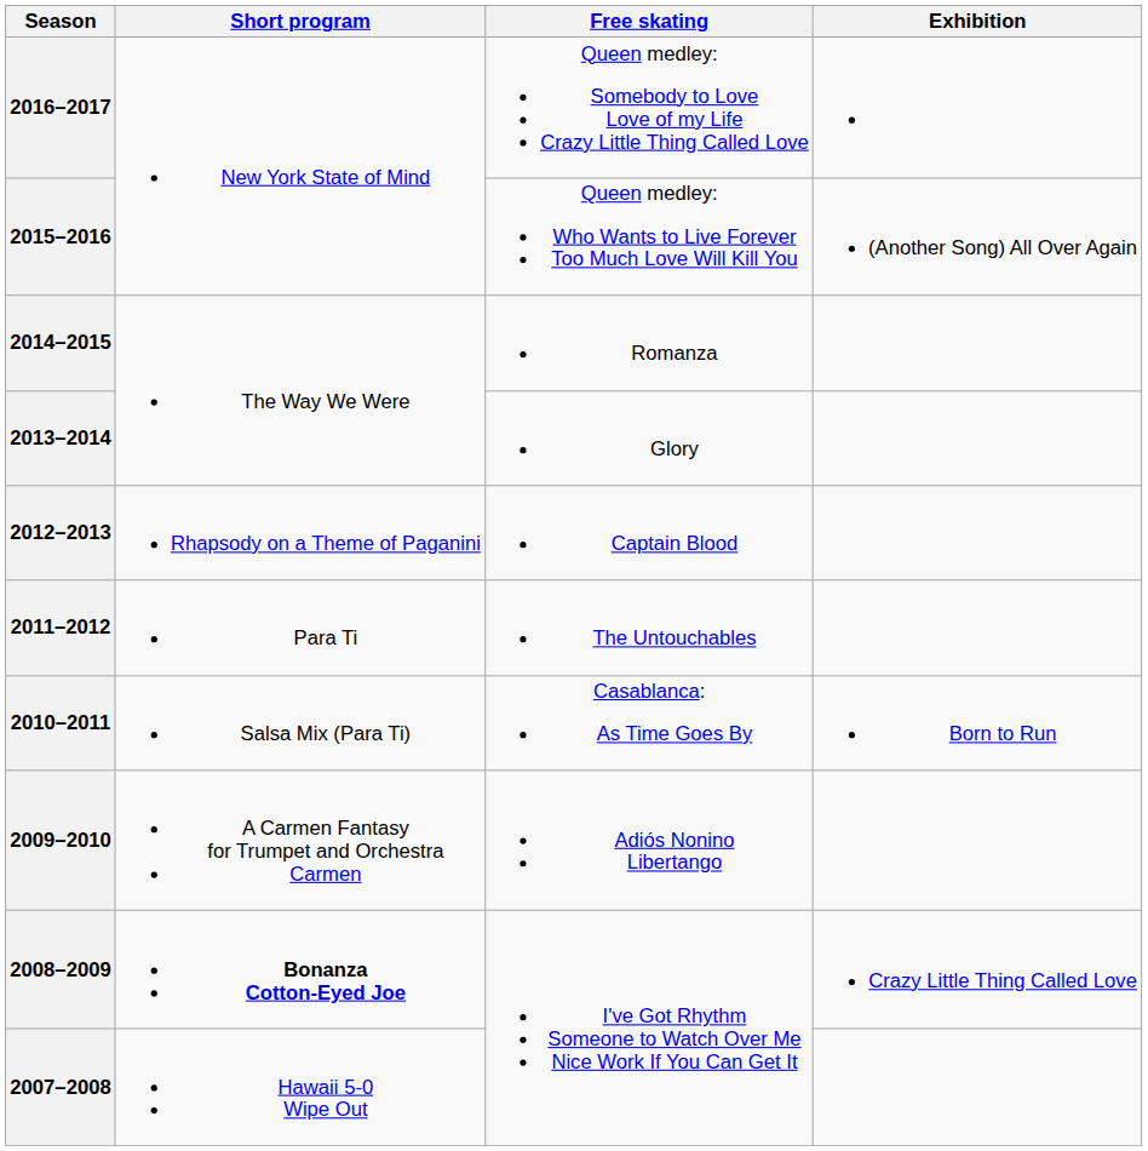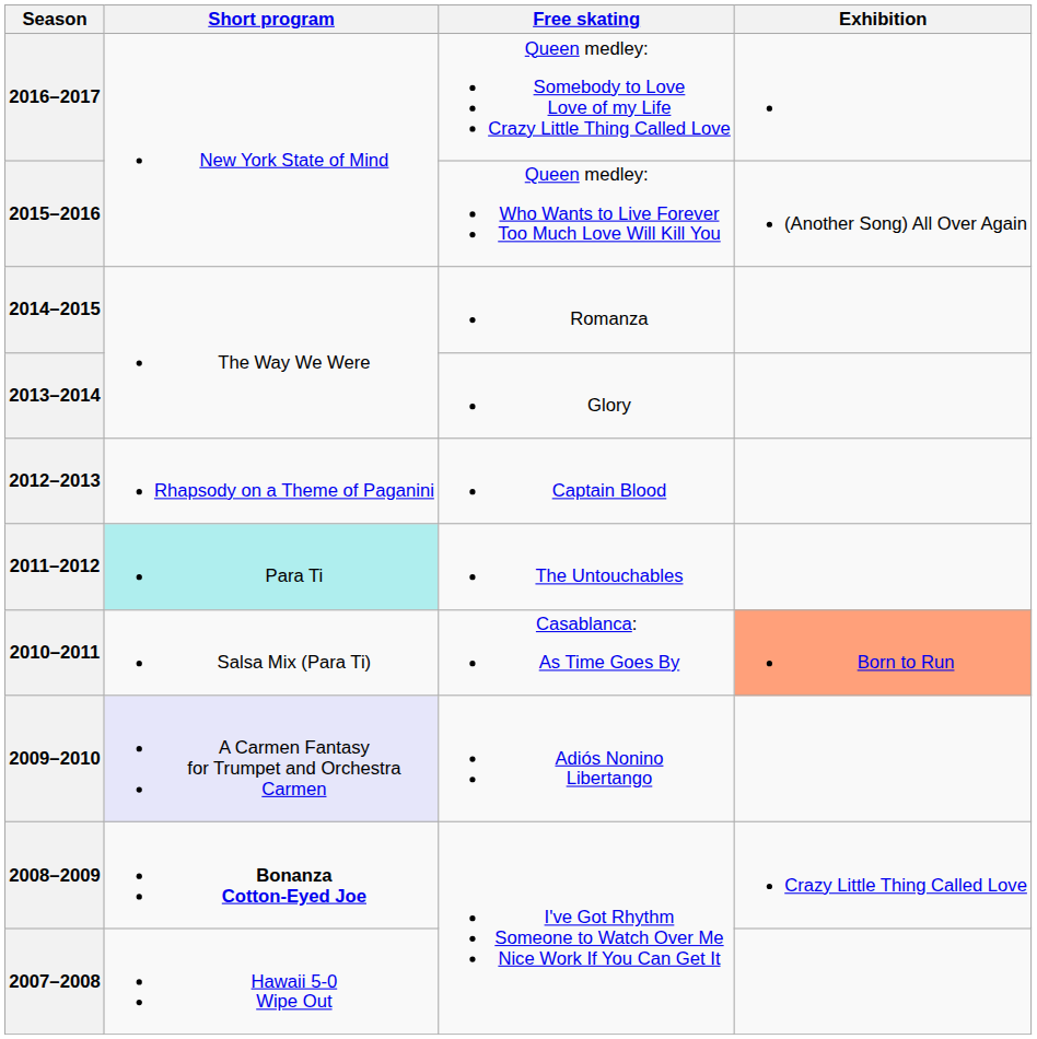2011–2012 | Short program: no background -> paleturquoise background
2010–2011 | Exhibition: no background -> lightsalmon background
2009–2010 | Short program: no background -> lavender background
